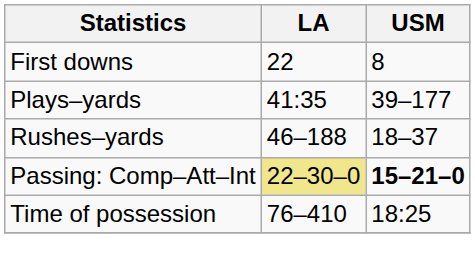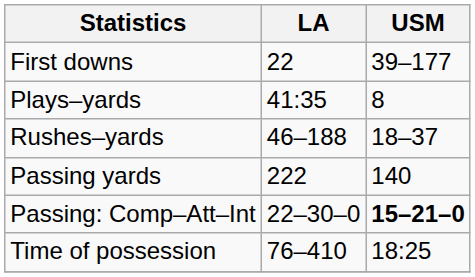First downs | USM: 8 -> 39–177
Plays–yards | USM: 39–177 -> 8
+ row: Passing yards | 222 | 140
Passing: Comp–Att–Int | LA: khaki background -> no background
